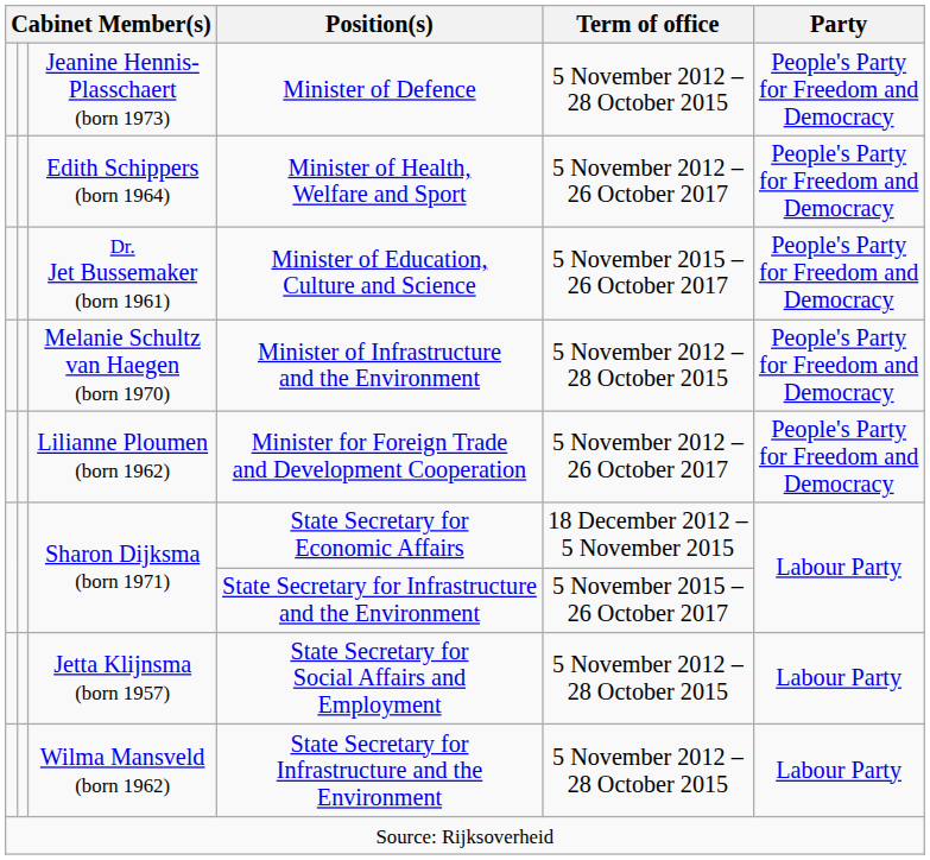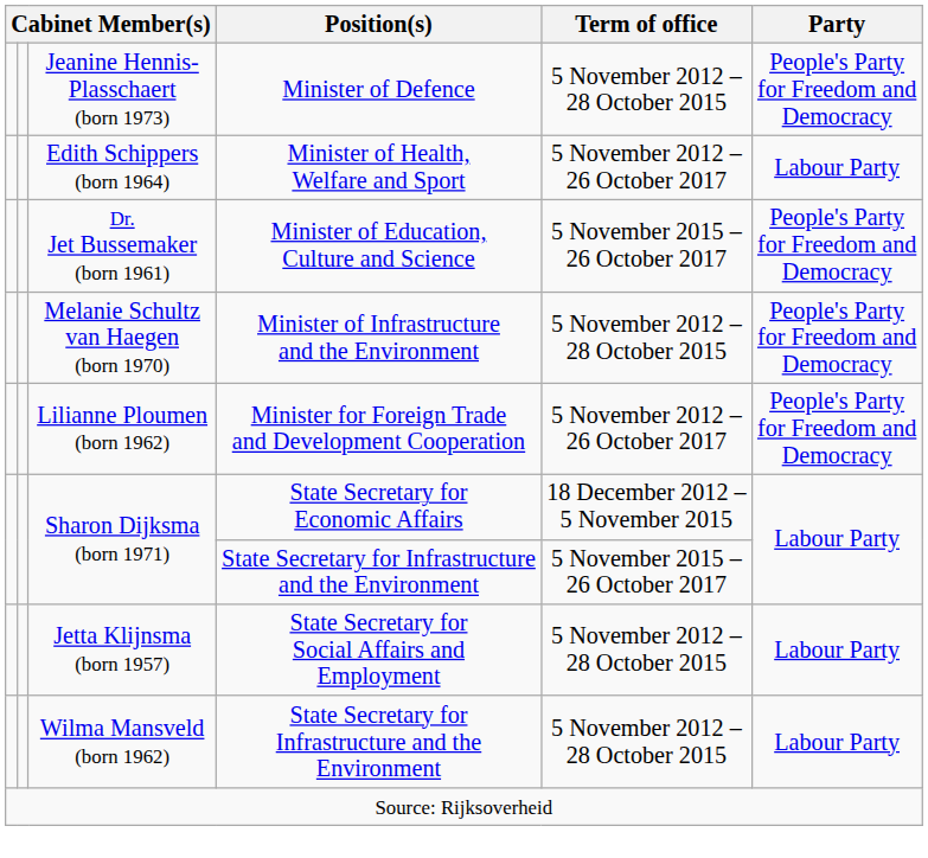Edith Schippers (born 1964) | Party: People's Party for Freedom and Democracy -> Labour Party
